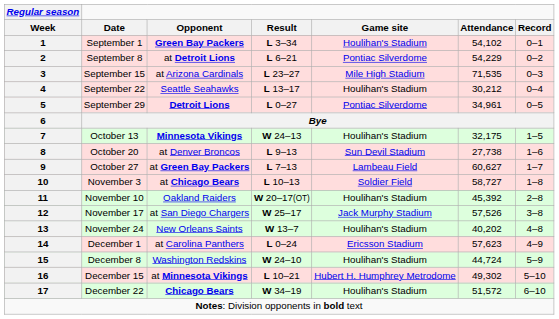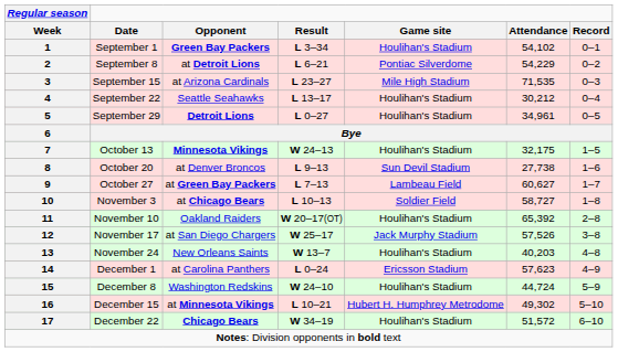5 | Game site: Pontiac Silverdome -> Houlihan's Stadium
11 | Attendance: 45,392 -> 65,392
13 | Attendance: 40,202 -> 40,203
